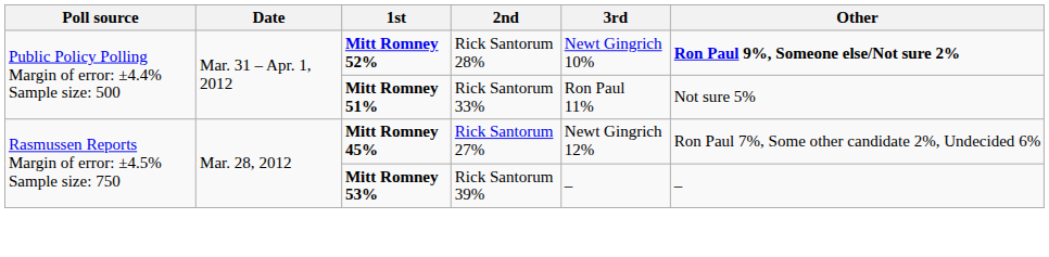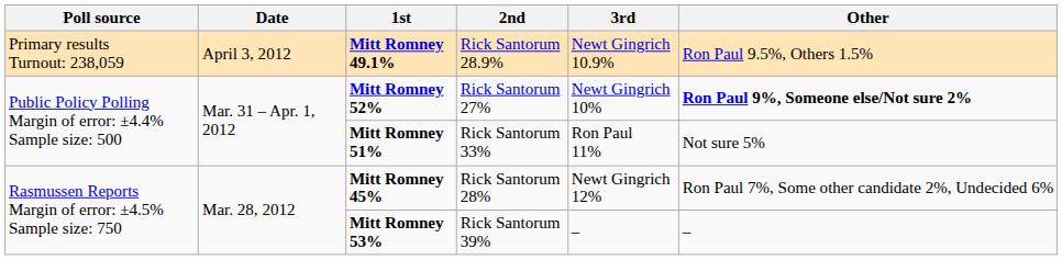+ row: Primary results Turnout: 238,059 | April 3, 2012 | Mitt Romney 49.1% | Rick Santorum 28.9% | Newt Gingrich 10.9% | Ron Paul 9.5%, Others 1.5%
Mitt Romney 52% | 2nd: Rick Santorum 28% -> Rick Santorum 27%
Mitt Romney 45% | 2nd: Rick Santorum 27% -> Rick Santorum 28%
